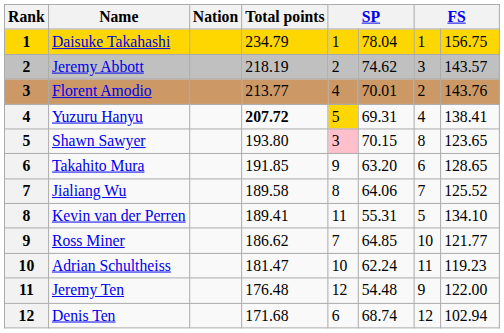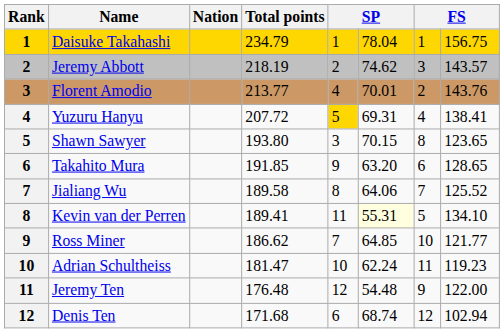Yuzuru Hanyu | Total points: bold -> normal
Shawn Sawyer | column 5: pink background -> no background
Kevin van der Perren | column 6: no background -> lightyellow background
